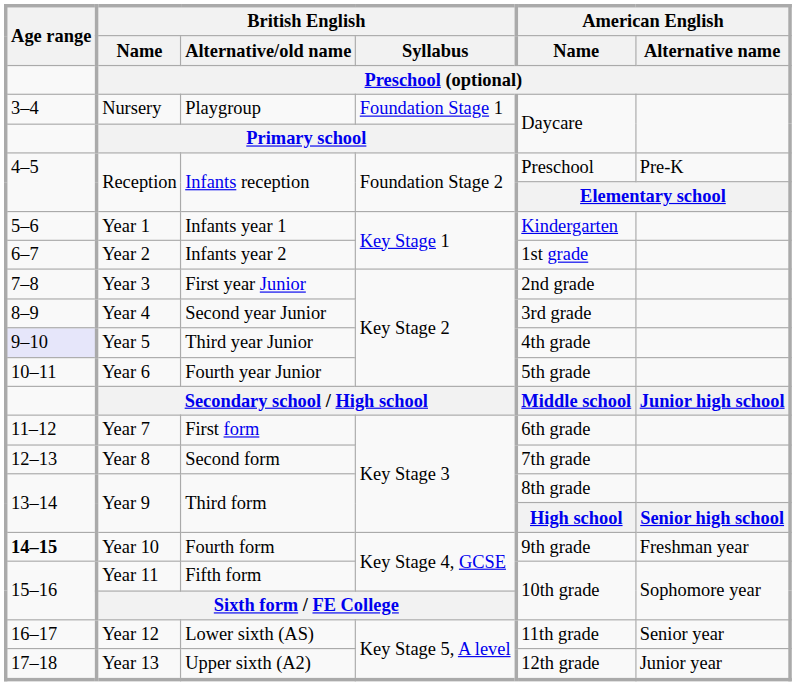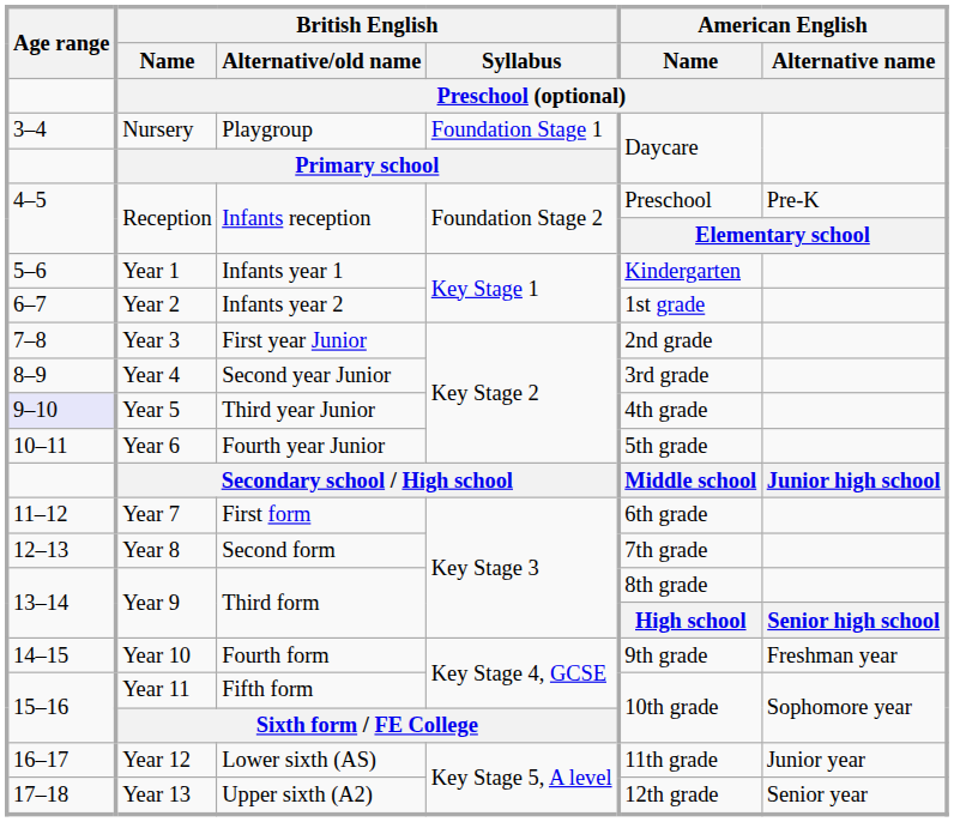Year 10 | Age range: bold -> normal
Year 12 | American English / Alternative name: Senior year -> Junior year
Year 13 | American English / Alternative name: Junior year -> Senior year
